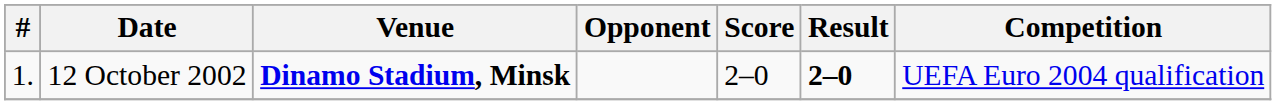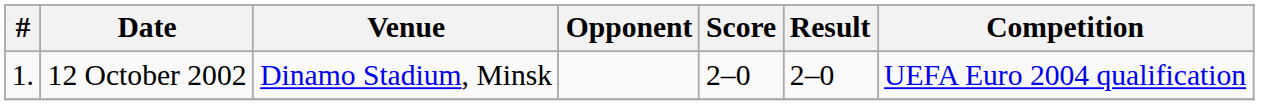12 October 2002 | Venue: bold -> normal
12 October 2002 | Result: bold -> normal
